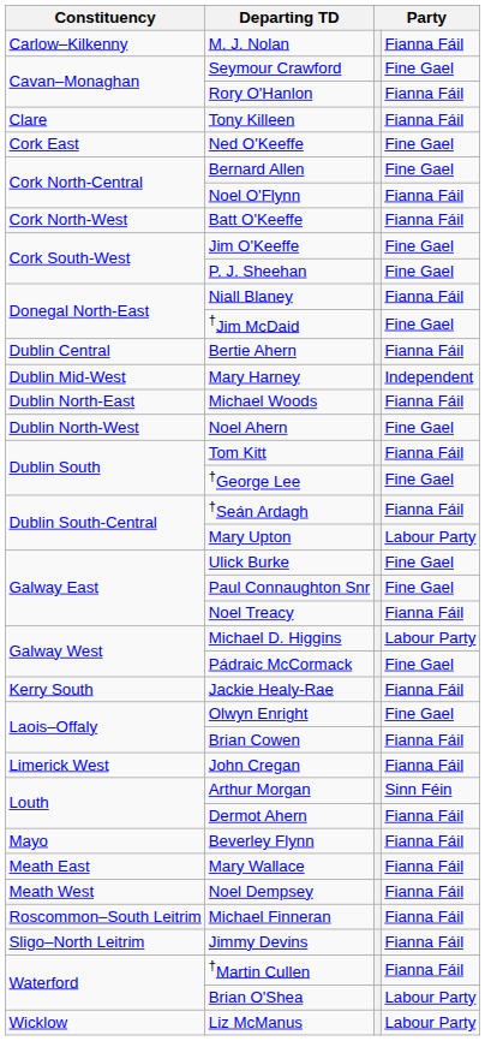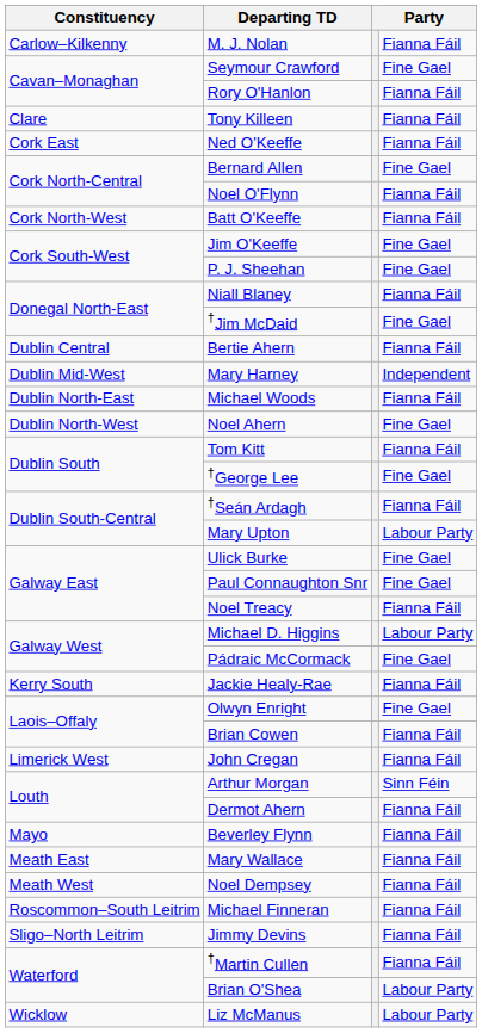Ned O'Keeffe | column 4: Fine Gael -> Fianna Fáil
